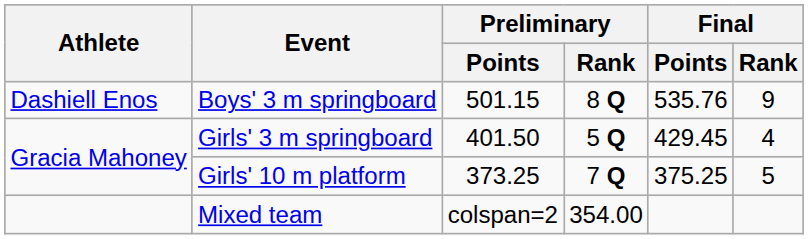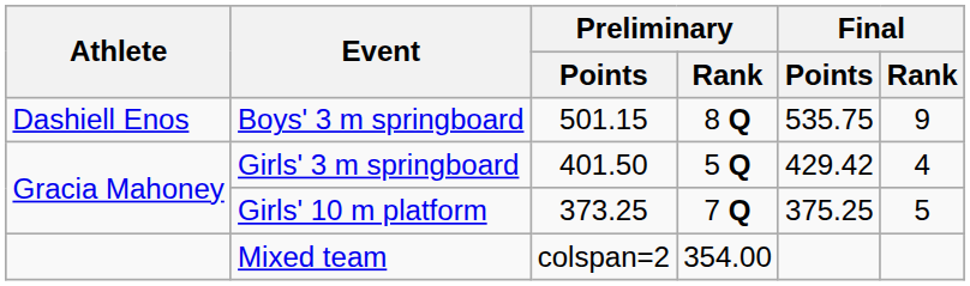Boys' 3 m springboard | Final / Points: 535.76 -> 535.75
Girls' 3 m springboard | Final / Points: 429.45 -> 429.42
